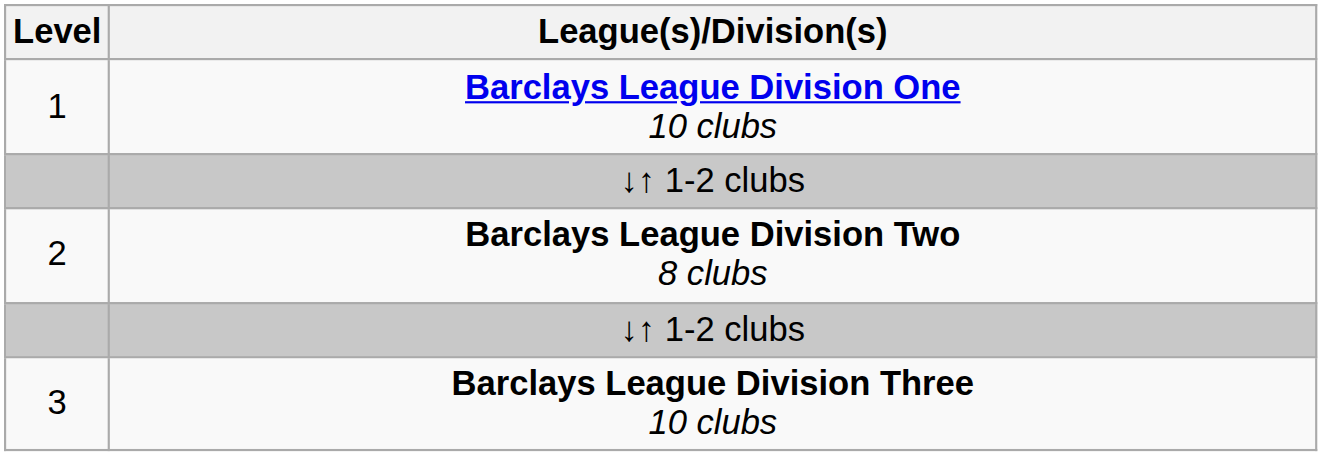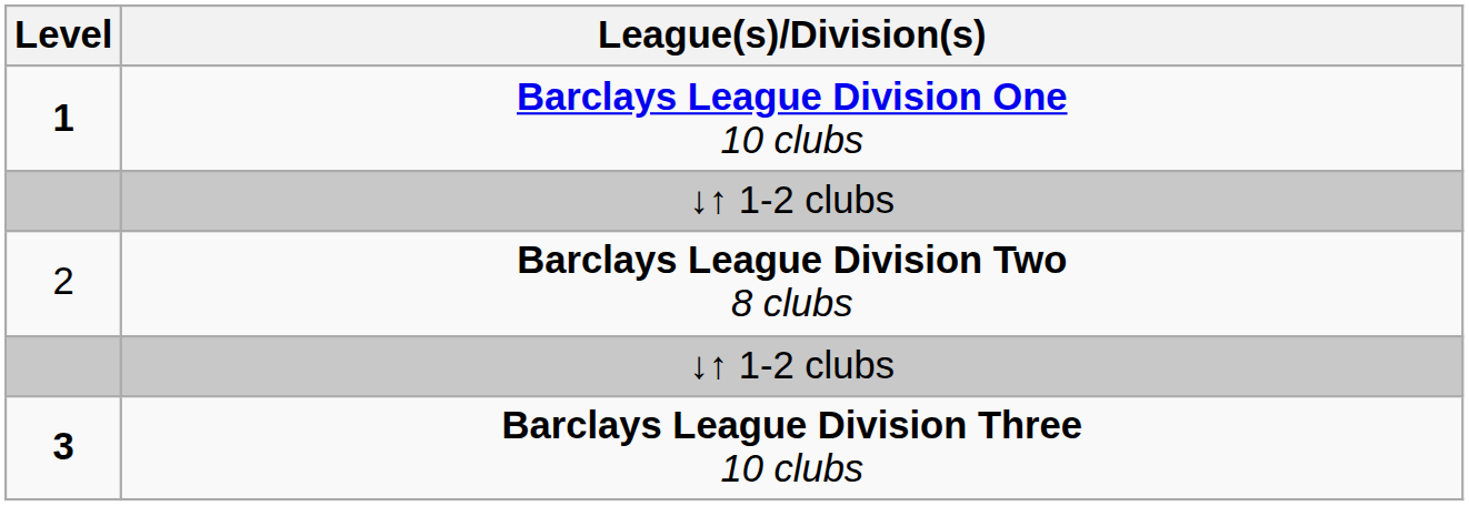1 | Level: normal -> bold
3 | Level: normal -> bold
